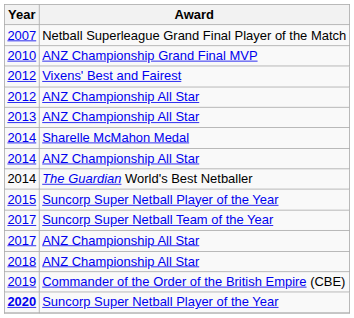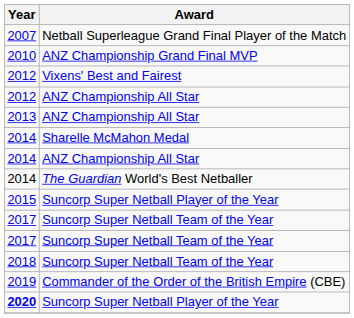row 12 | Award: ANZ Championship All Star -> Suncorp Super Netball Team of the Year
row 13 | Award: ANZ Championship All Star -> Suncorp Super Netball Team of the Year
